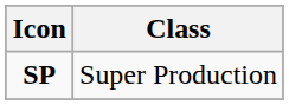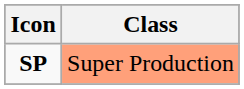SP | Class: no background -> lightsalmon background
